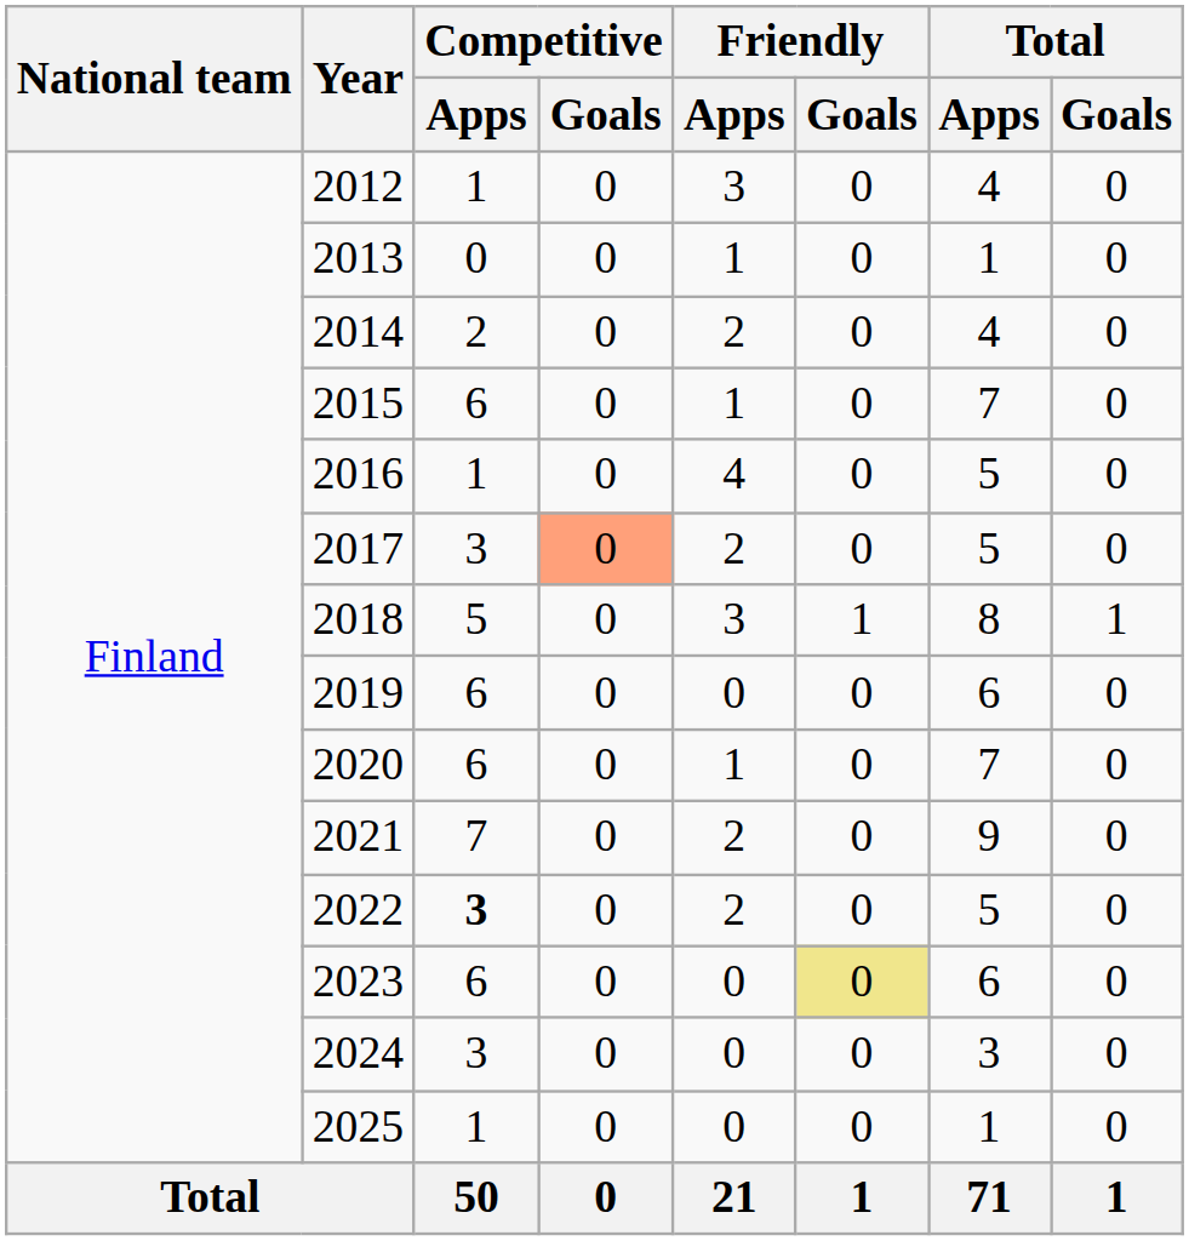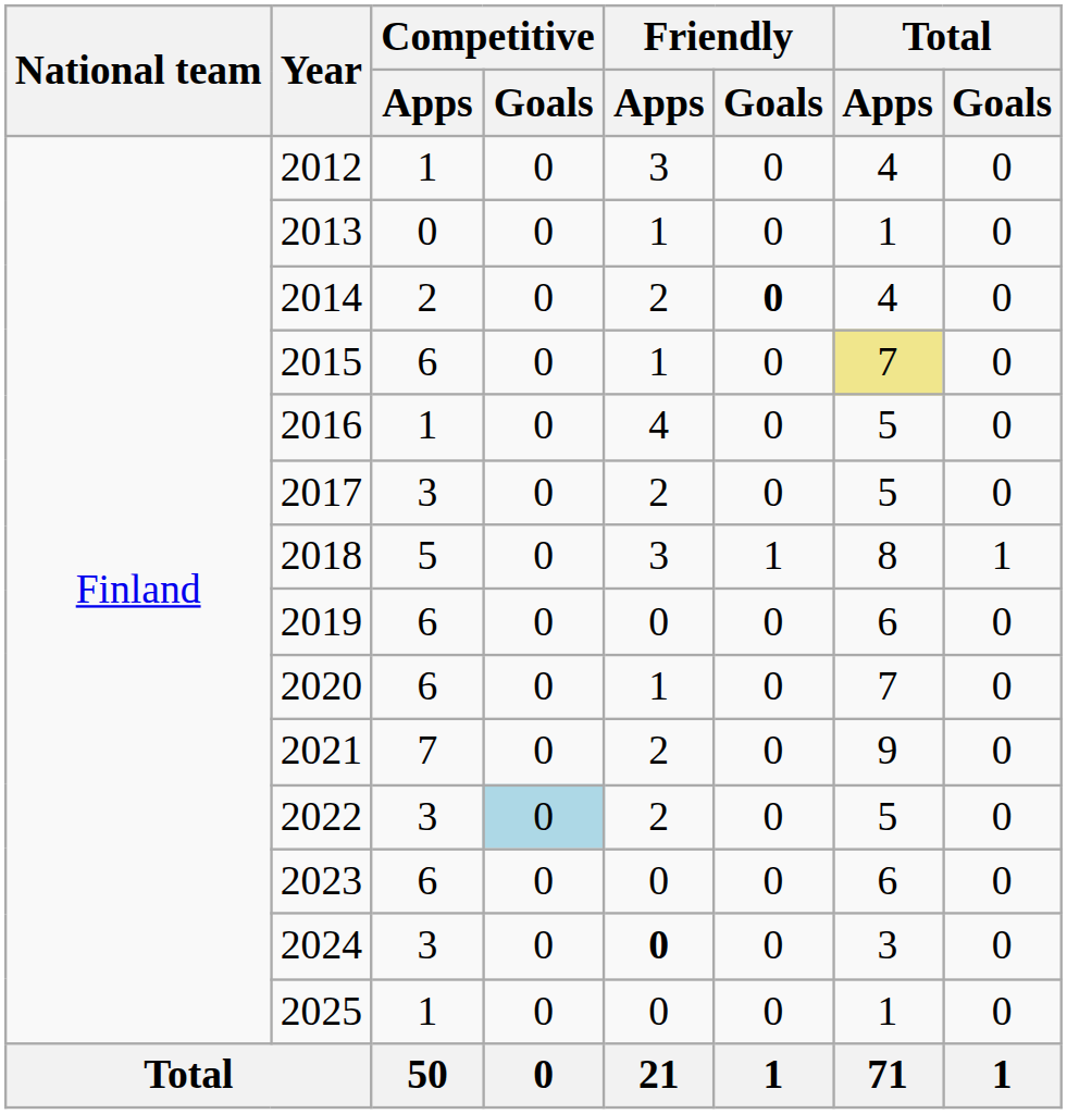2014 | Friendly / Goals: normal -> bold
2015 | Total / Apps: no background -> khaki background
2017 | Competitive / Goals: lightsalmon background -> no background
2022 | Competitive / Apps: bold -> normal
2022 | Competitive / Goals: no background -> lightblue background
2023 | Friendly / Goals: khaki background -> no background
2024 | Friendly / Apps: normal -> bold
